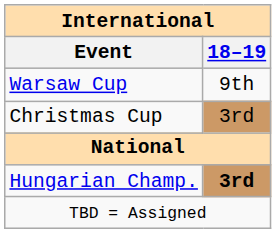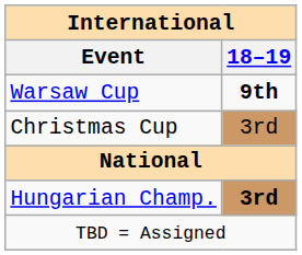Warsaw Cup | International / 18–19: normal -> bold
